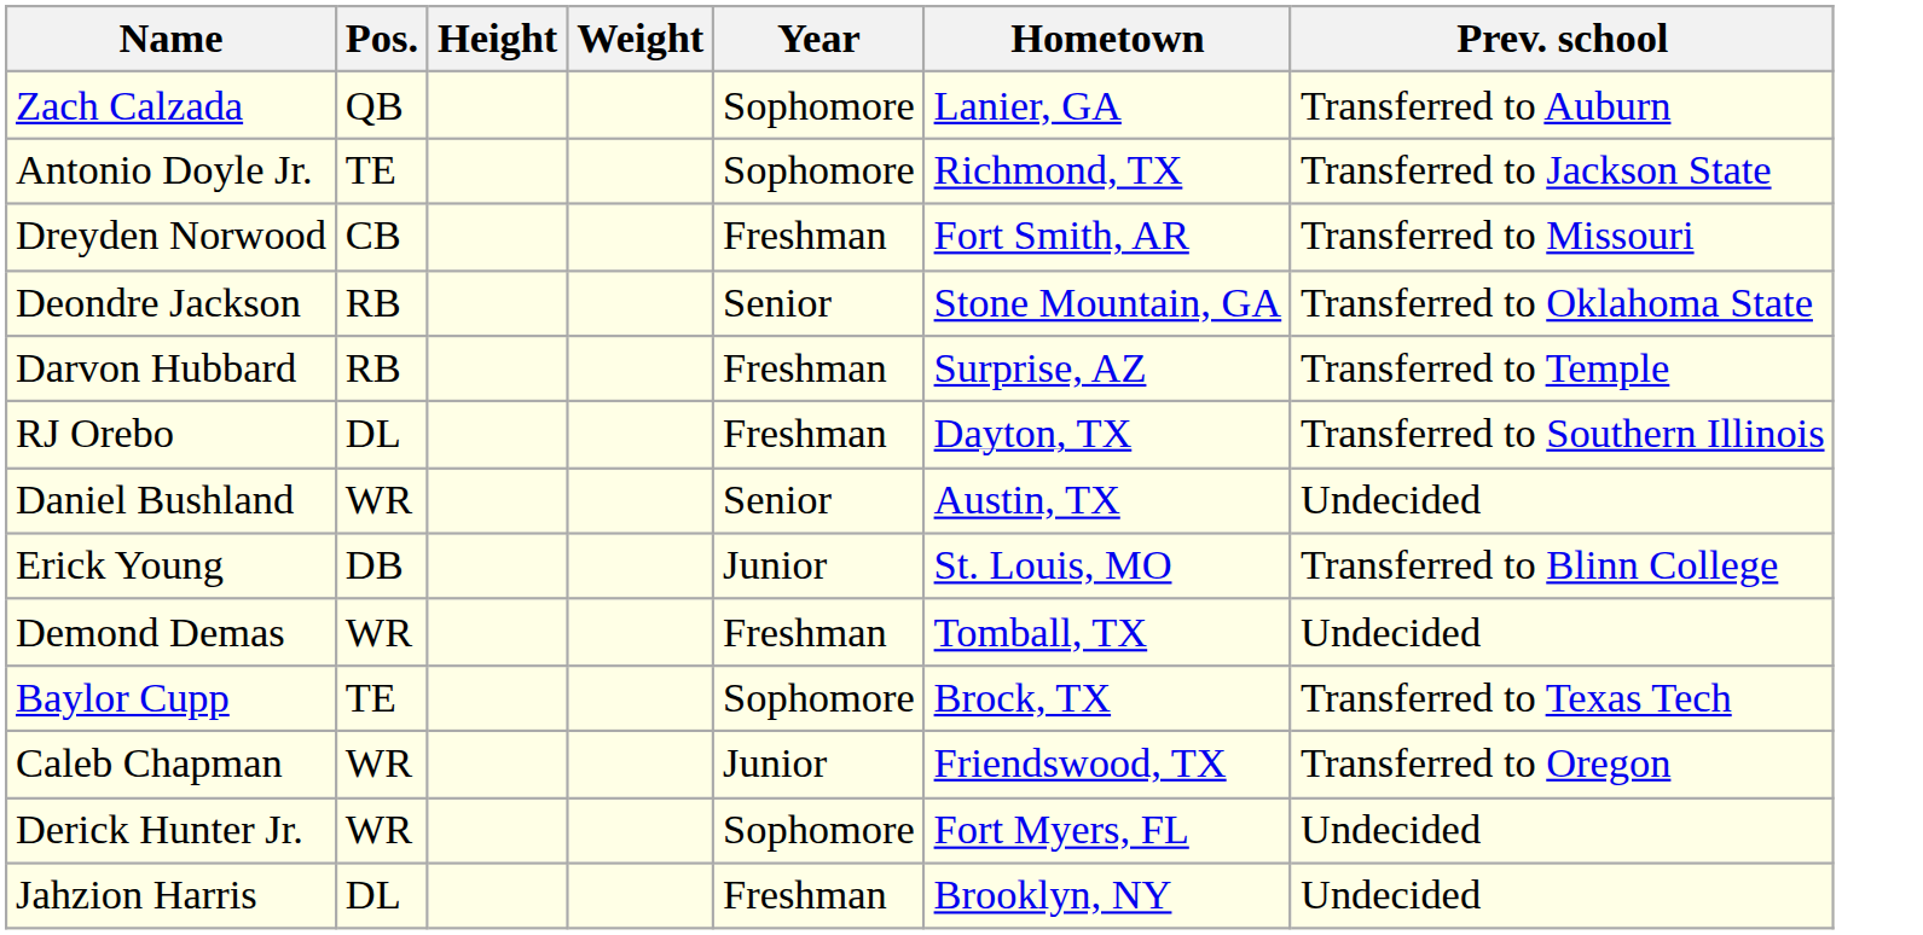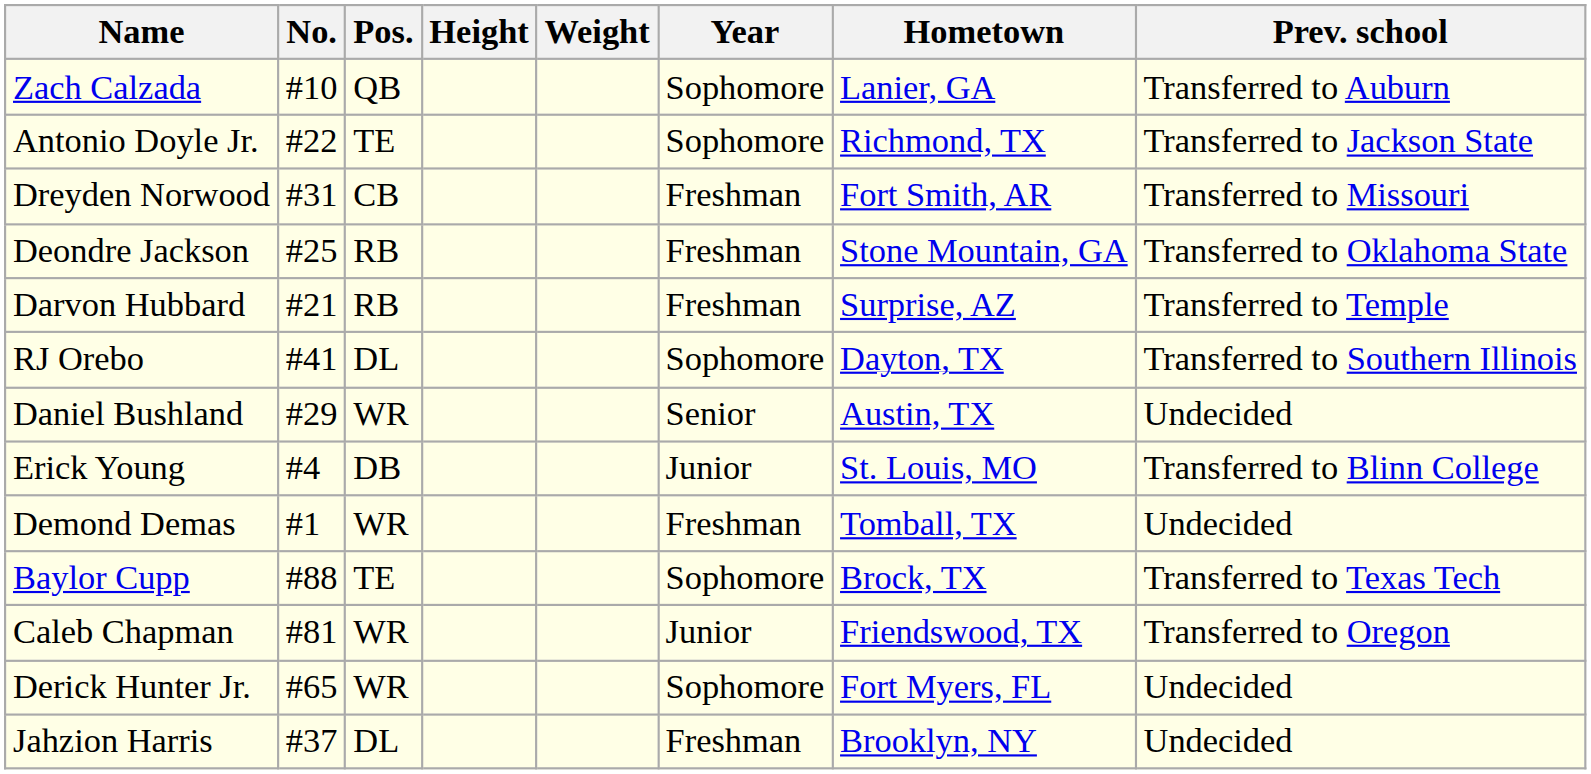+ column: No. | #10 | #22 | #31 | #25 | #21 | #41 | #29 | #4 | #1 | #88 | #81 | #65 | #37
Deondre Jackson | Year: Senior -> Freshman
RJ Orebo | Year: Freshman -> Sophomore
